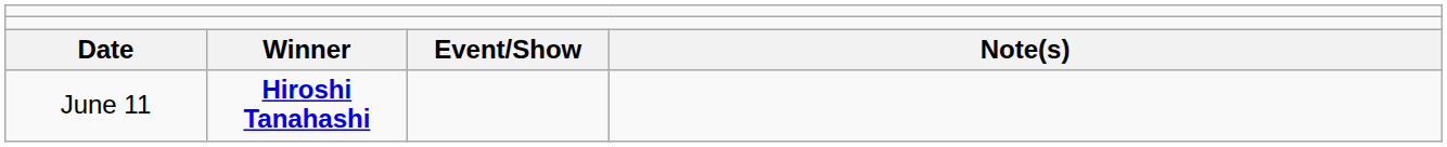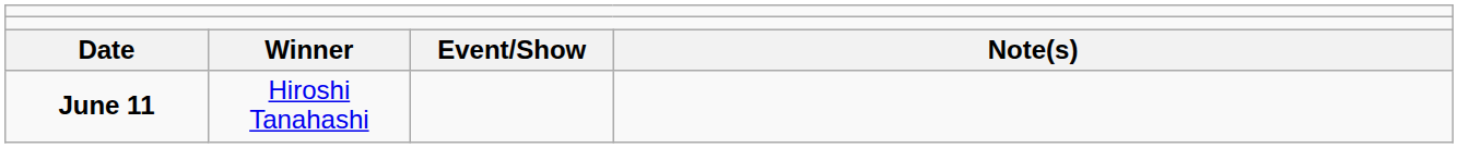June 11 | column 1: normal -> bold
June 11 | column 2: bold -> normal
